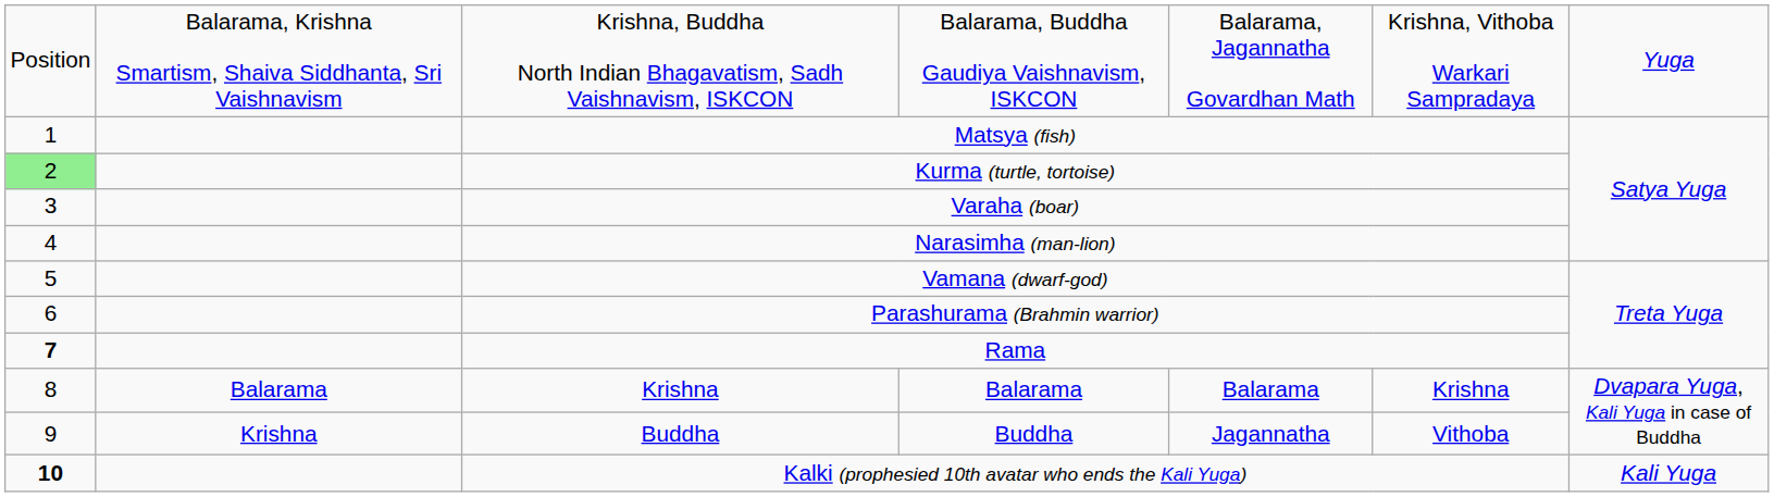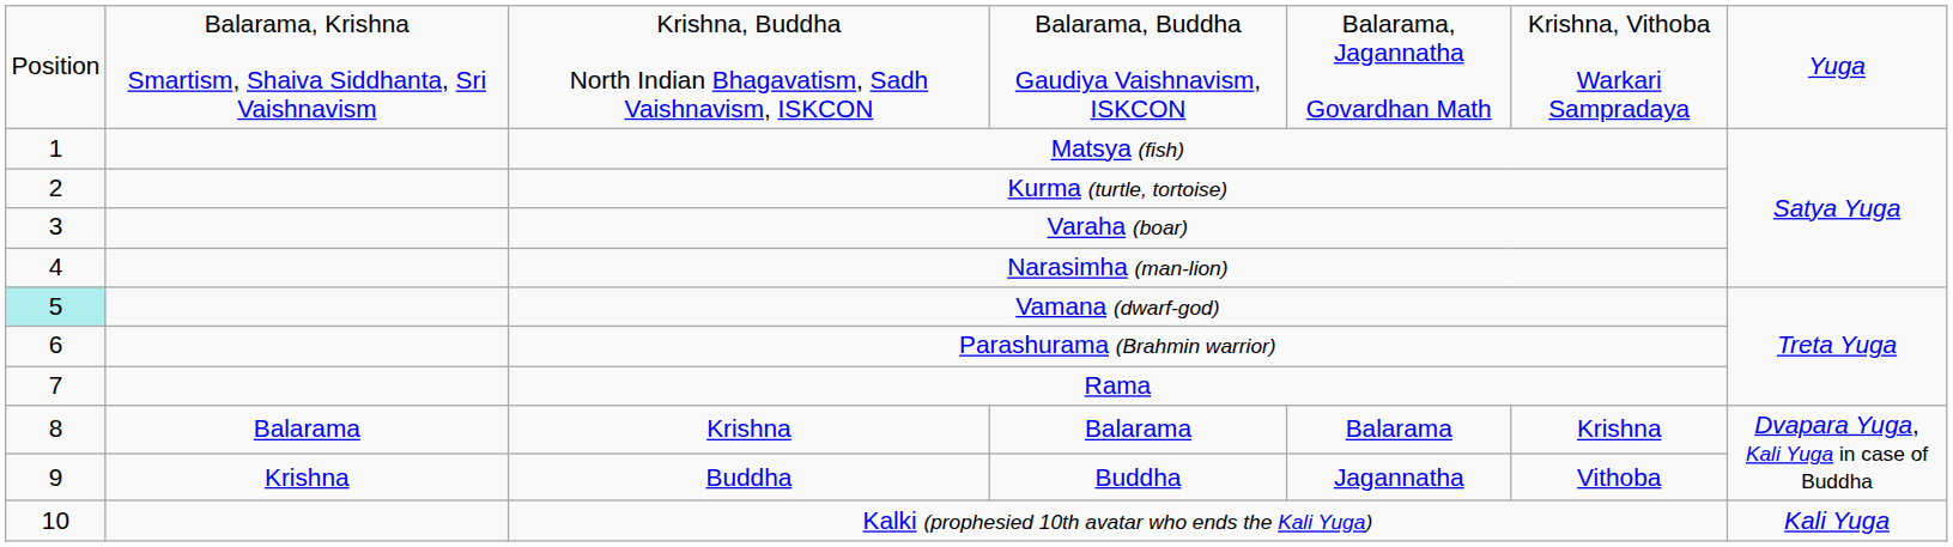Kurma (turtle, tortoise) | column 1: lightgreen background -> no background
Vamana (dwarf-god) | column 1: no background -> paleturquoise background
Rama | column 1: bold -> normal
Kalki (prophesied 10th avatar who ends the Kali Yuga) | column 1: bold -> normal
